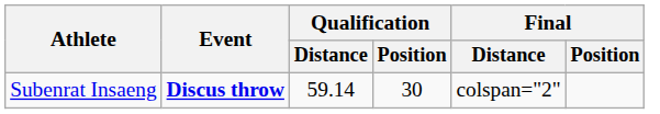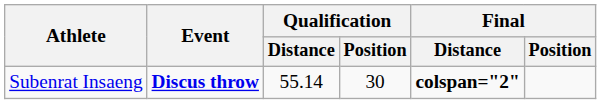Subenrat Insaeng | Qualification / Distance: 59.14 -> 55.14
Subenrat Insaeng | Final / Distance: normal -> bold
